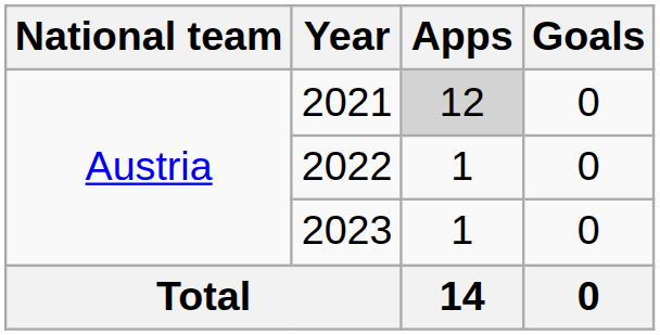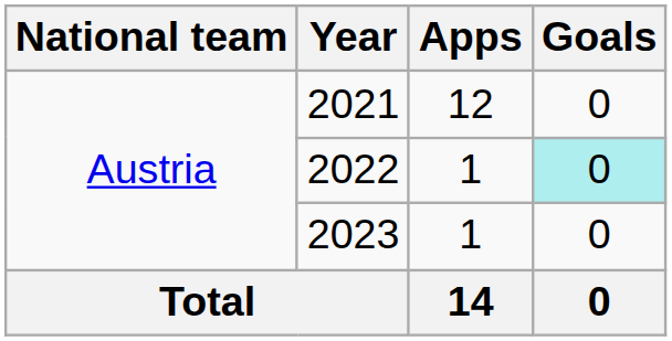2021 | Apps: lightgrey background -> no background
2022 | Goals: no background -> paleturquoise background
